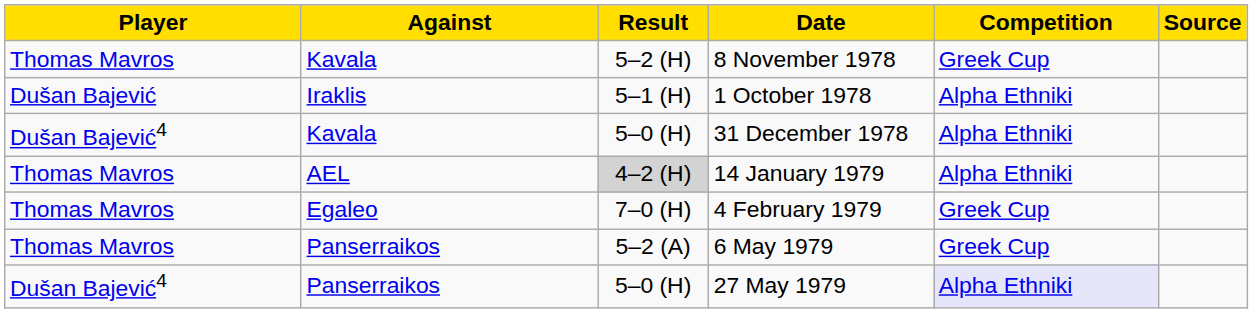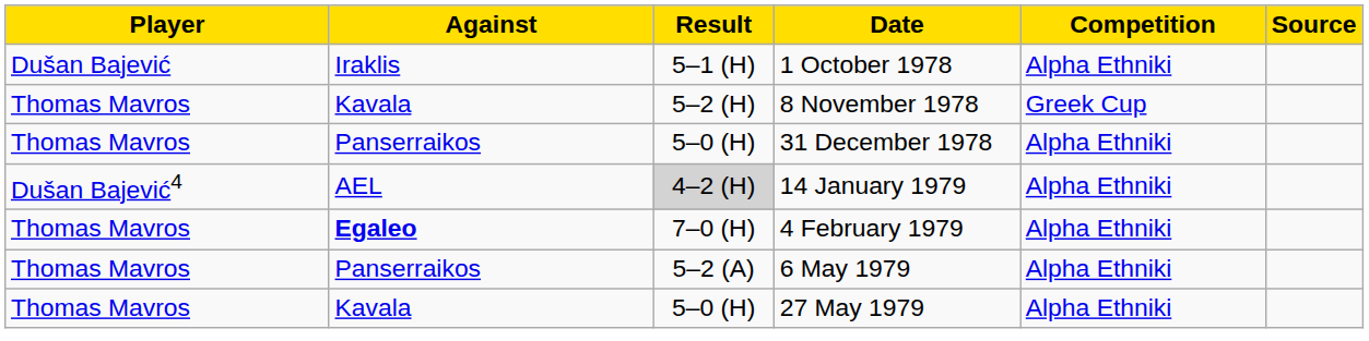rows swapped: 1 October 1978 <-> 8 November 1978
31 December 1978 | Player: Dušan Bajević4 -> Thomas Mavros
31 December 1978 | Against: Kavala -> Panserraikos
14 January 1979 | Player: Thomas Mavros -> Dušan Bajević4
4 February 1979 | Against: normal -> bold
4 February 1979 | Competition: Greek Cup -> Alpha Ethniki
6 May 1979 | Competition: Greek Cup -> Alpha Ethniki
27 May 1979 | Player: Dušan Bajević4 -> Thomas Mavros
27 May 1979 | Against: Panserraikos -> Kavala
27 May 1979 | Competition: lavender background -> no background
